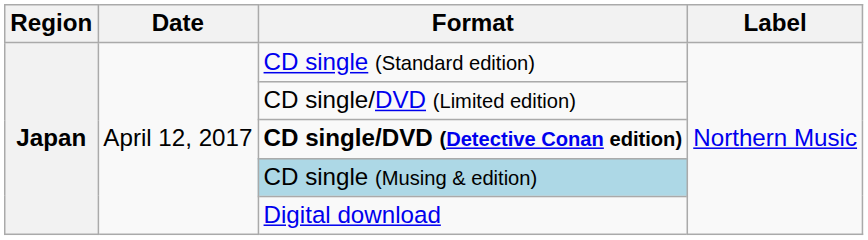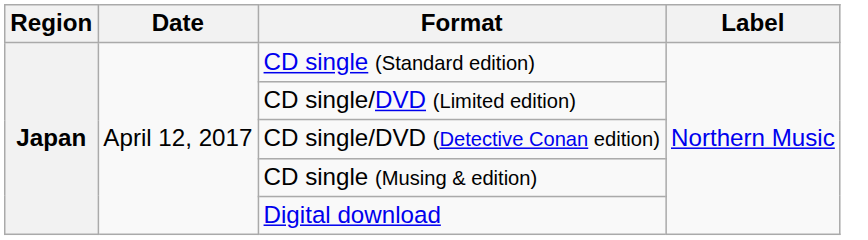CD single/DVD (Detective Conan edition) | Format: bold -> normal
CD single (Musing & edition) | Format: lightblue background -> no background
